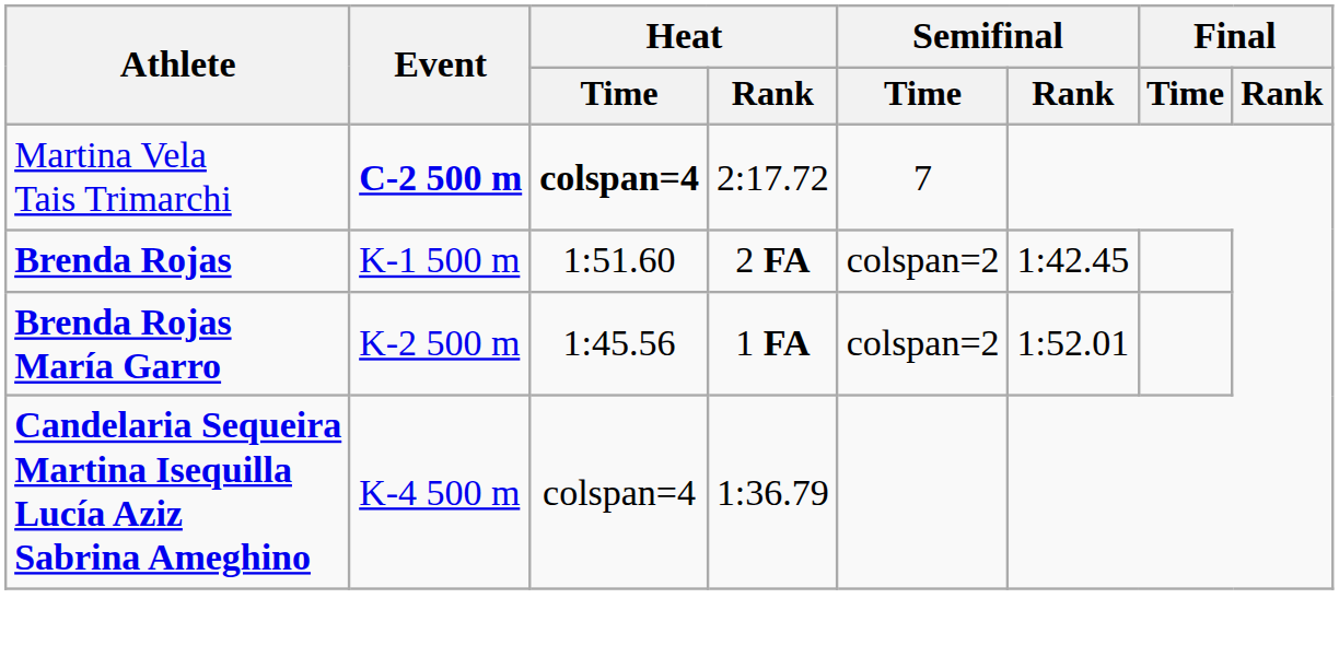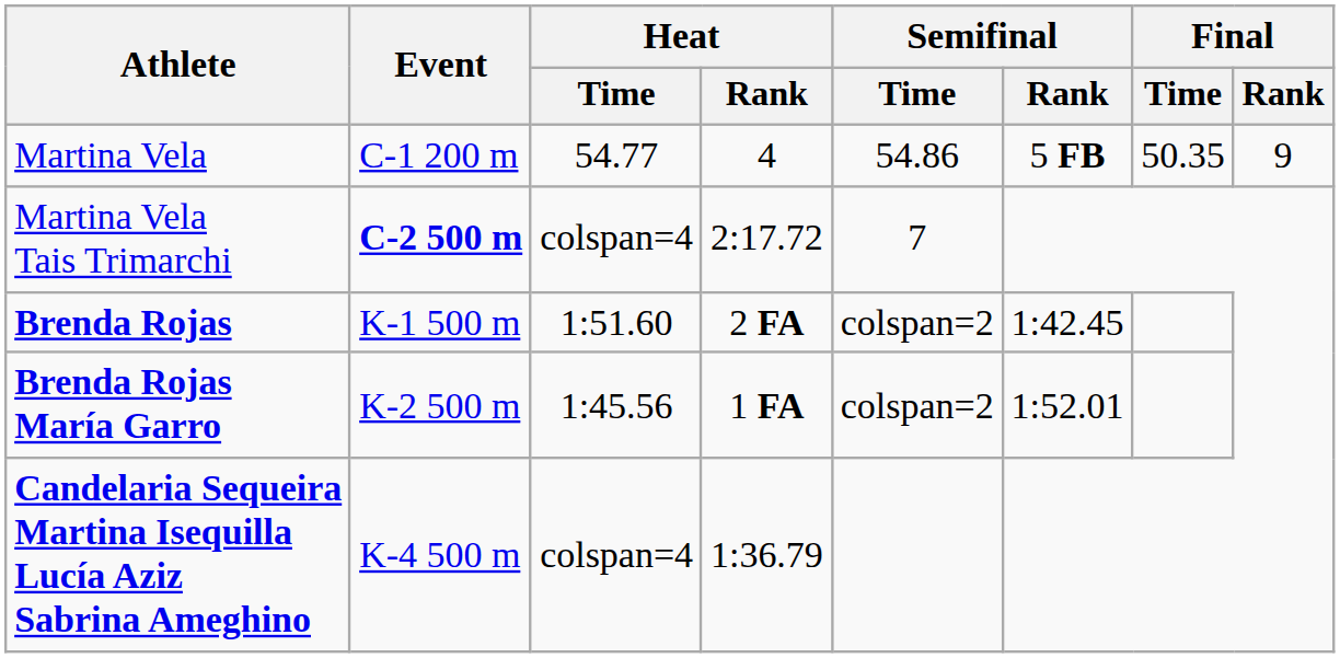+ row: Martina Vela | C-1 200 m | 54.77 | 4 | 54.86 | 5 FB | 50.35 | 9
Martina Vela Tais Trimarchi | Heat / Time: bold -> normal
